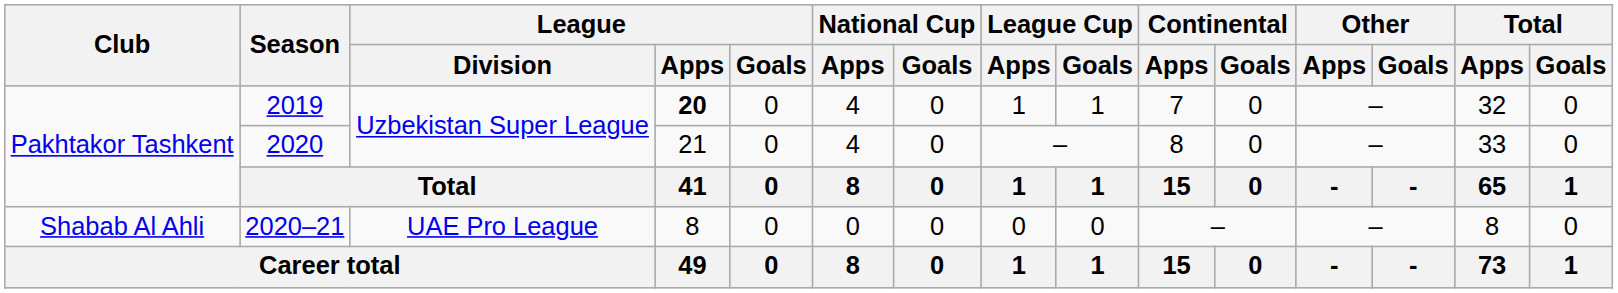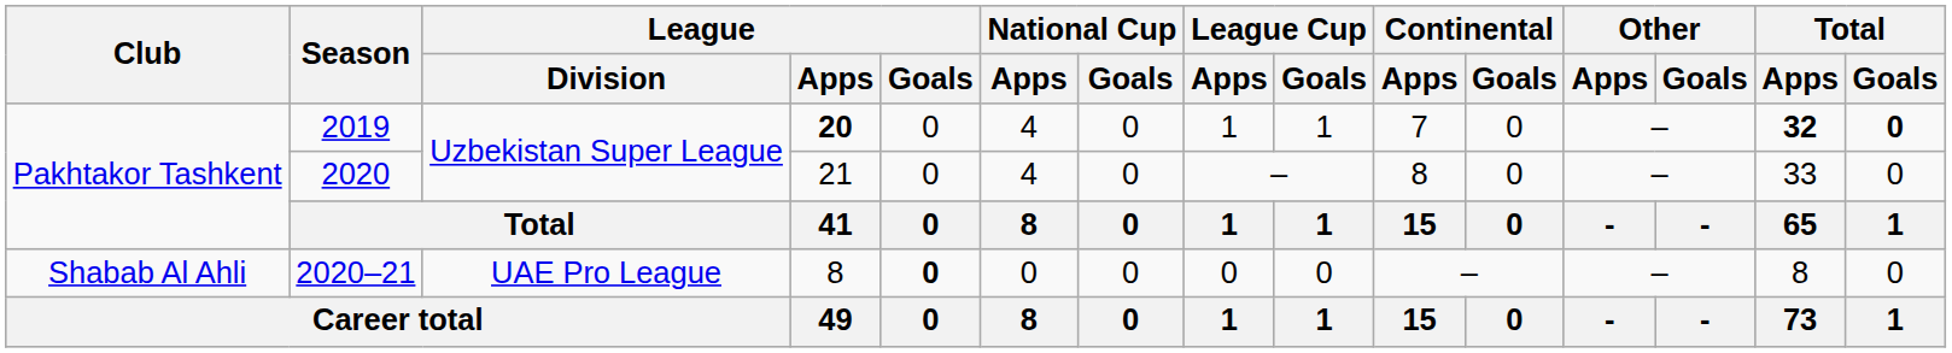2019 | Total / Apps: normal -> bold
2019 | Total / Goals: normal -> bold
2020–21 | League / Goals: normal -> bold
